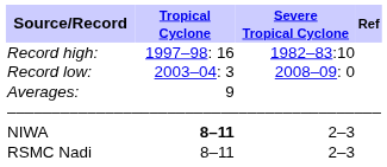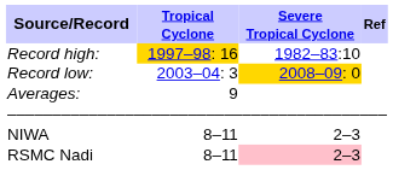Record high: | Tropical Cyclone: no background -> gold background
Record low: | Severe Tropical Cyclone: no background -> gold background
NIWA | Tropical Cyclone: bold -> normal
RSMC Nadi | Severe Tropical Cyclone: no background -> pink background
